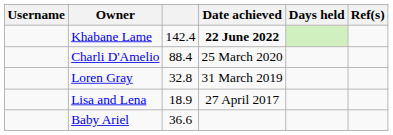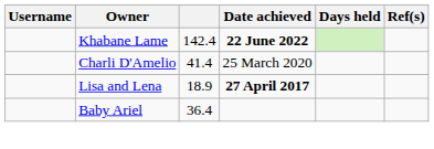Charli D'Amelio | column 3: 88.4 -> 41.4
- row: Loren Gray | 32.8 | 31 March 2019
Lisa and Lena | Date achieved: normal -> bold
Baby Ariel | column 3: 36.6 -> 36.4
